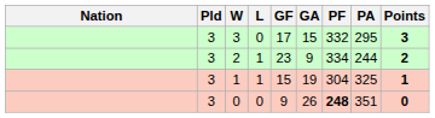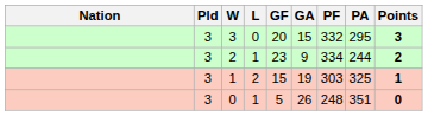row 2 | GF: 17 -> 20
row 4 | L: 1 -> 2
row 4 | PF: 304 -> 303
row 5 | L: 0 -> 1
row 5 | GF: 9 -> 5
row 5 | PF: bold -> normal
